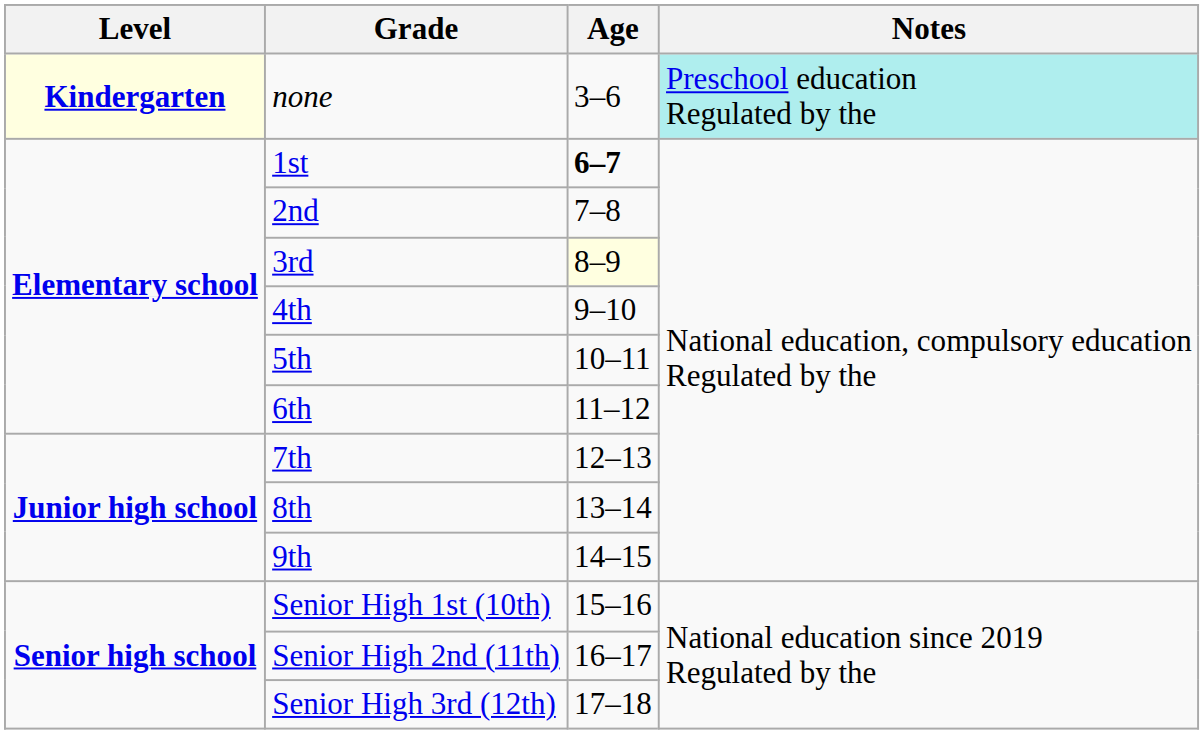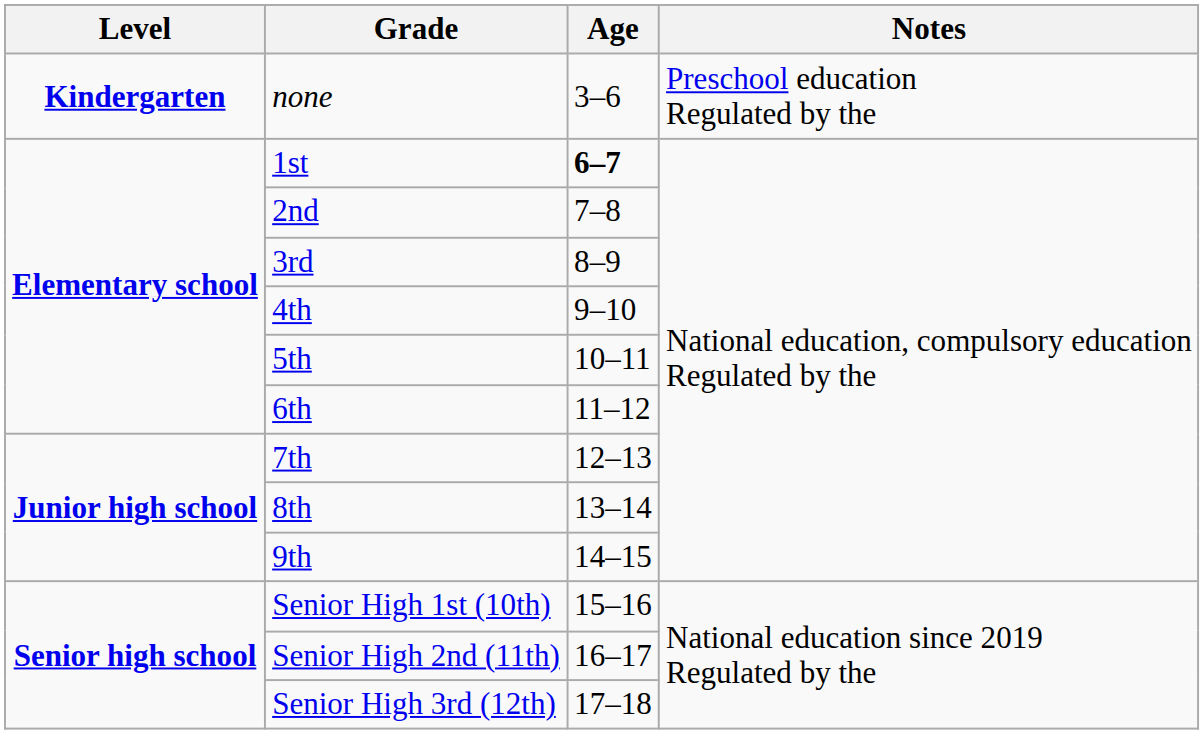none | Level: lightyellow background -> no background
none | Notes: paleturquoise background -> no background
3rd | Age: lightyellow background -> no background
